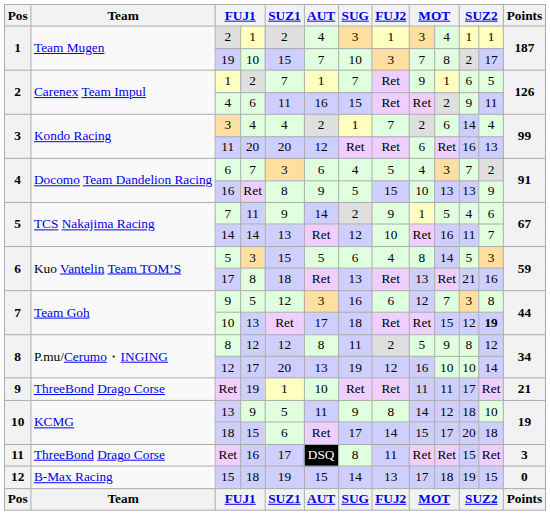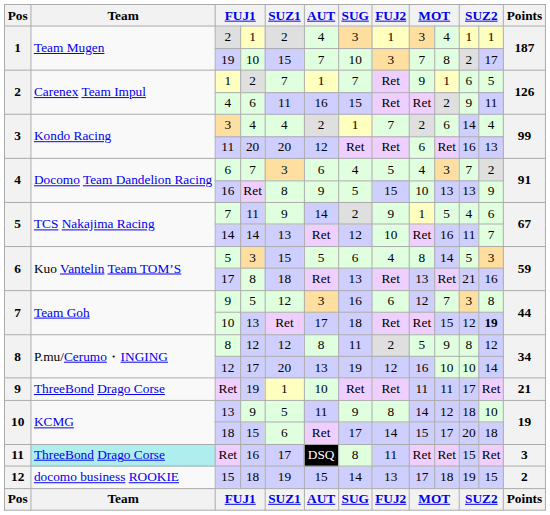row 21 | Team: no background -> paleturquoise background
row 22 | Team: B-Max Racing -> docomo business ROOKIE
row 22 | Points: 0 -> 2
